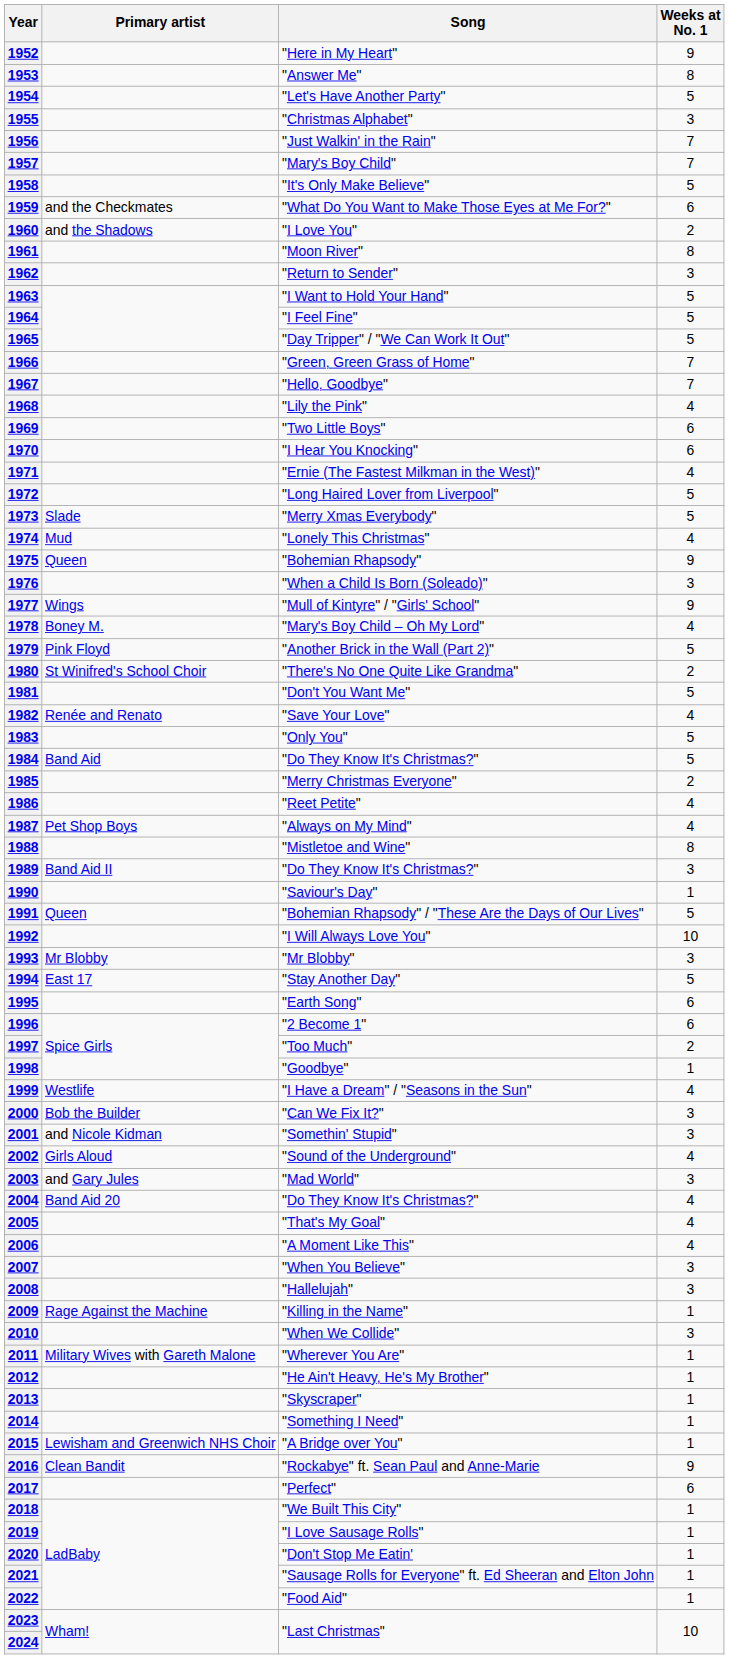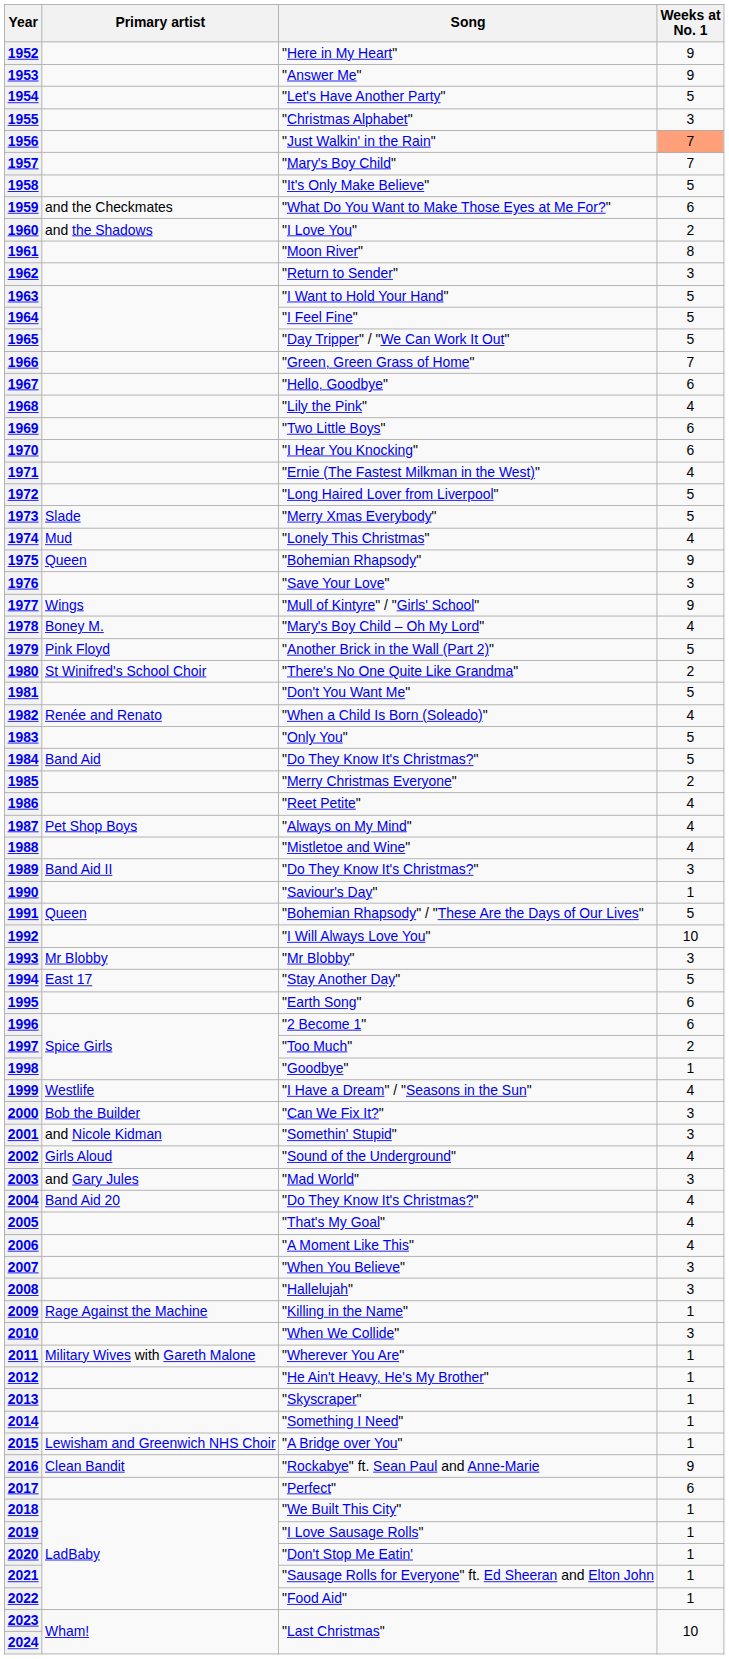1953 | Weeks at No. 1: 8 -> 9
1956 | Weeks at No. 1: no background -> lightsalmon background
1967 | Weeks at No. 1: 7 -> 6
1976 | Song: "When a Child Is Born (Soleado)" -> "Save Your Love"
1982 | Song: "Save Your Love" -> "When a Child Is Born (Soleado)"
1988 | Weeks at No. 1: 8 -> 4
